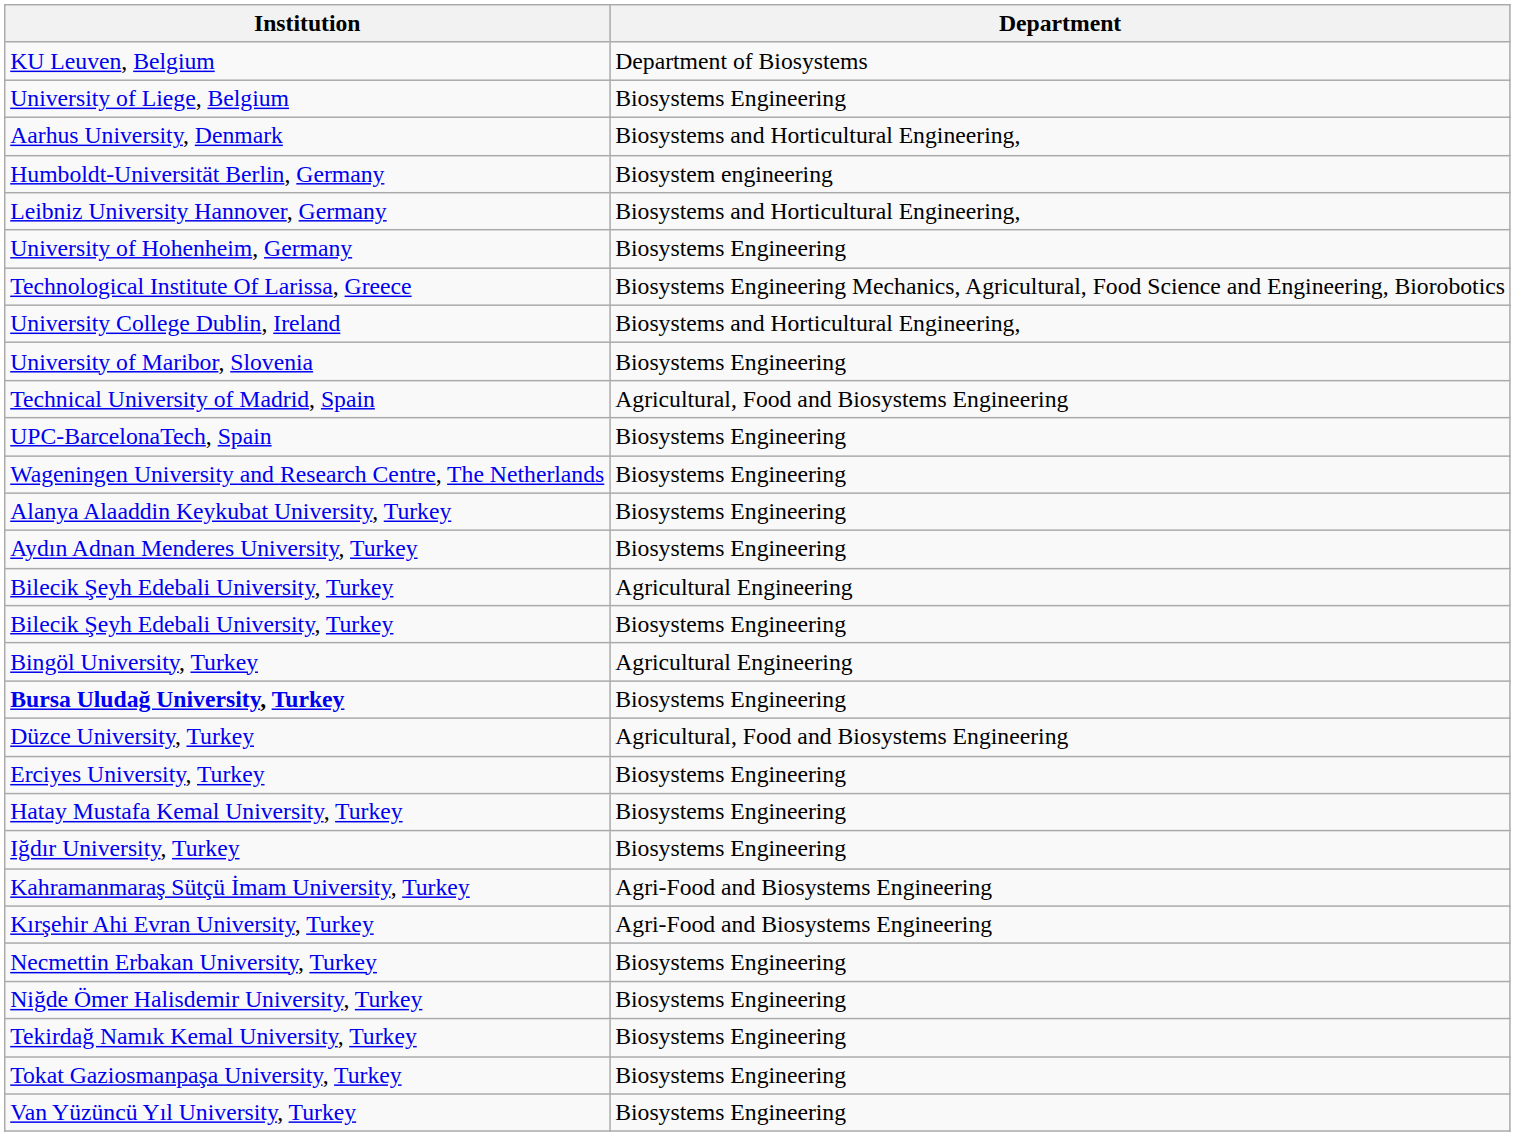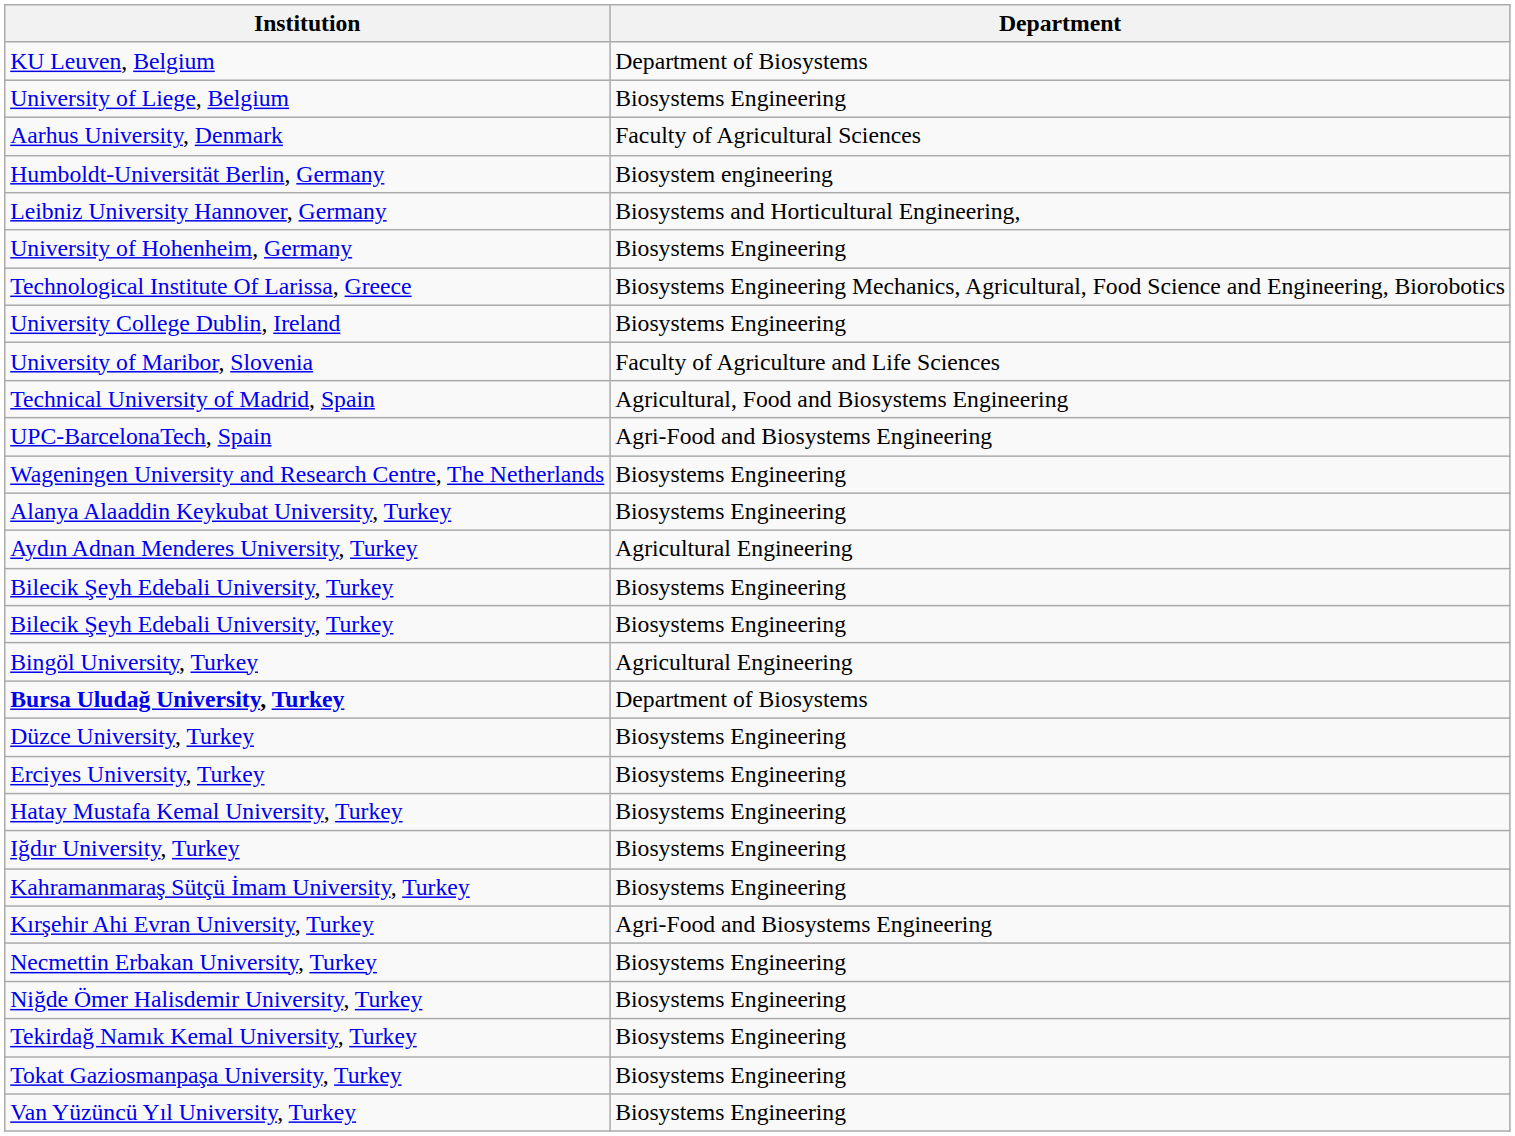row 4 | Department: Biosystems and Horticultural Engineering, -> Faculty of Agricultural Sciences
row 9 | Department: Biosystems and Horticultural Engineering, -> Biosystems Engineering
row 10 | Department: Biosystems Engineering -> Faculty of Agriculture and Life Sciences
row 12 | Department: Biosystems Engineering -> Agri-Food and Biosystems Engineering
row 15 | Department: Biosystems Engineering -> Agricultural Engineering
row 16 | Department: Agricultural Engineering -> Biosystems Engineering
row 19 | Department: Biosystems Engineering -> Department of Biosystems
row 20 | Department: Agricultural, Food and Biosystems Engineering -> Biosystems Engineering
row 24 | Department: Agri-Food and Biosystems Engineering -> Biosystems Engineering
